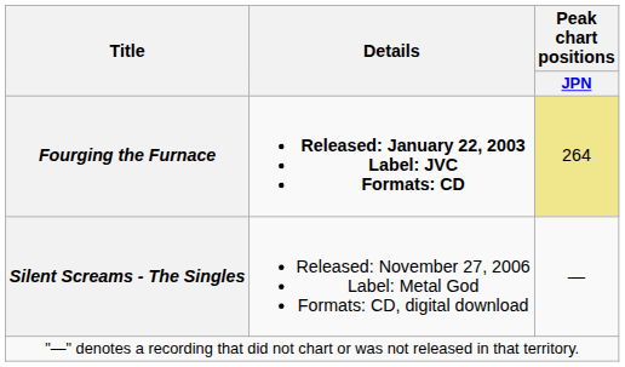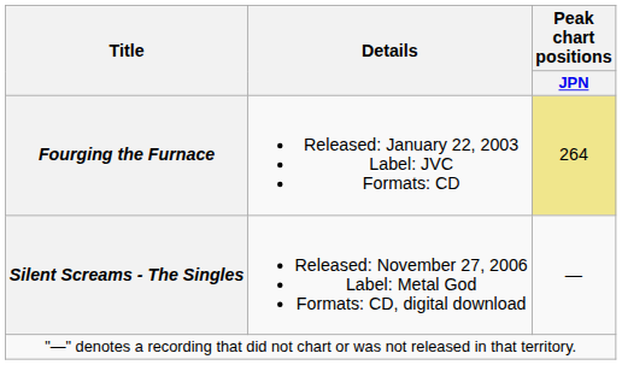Fourging the Furnace | Details: bold -> normal
